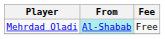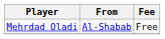Mehrdad Oladi | From: paleturquoise background -> no background
